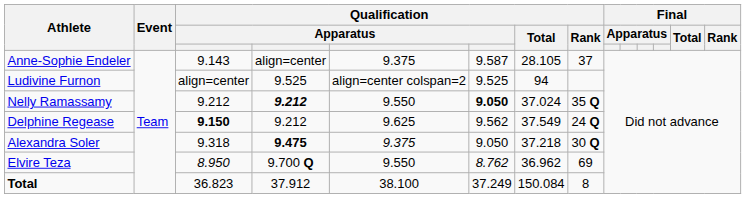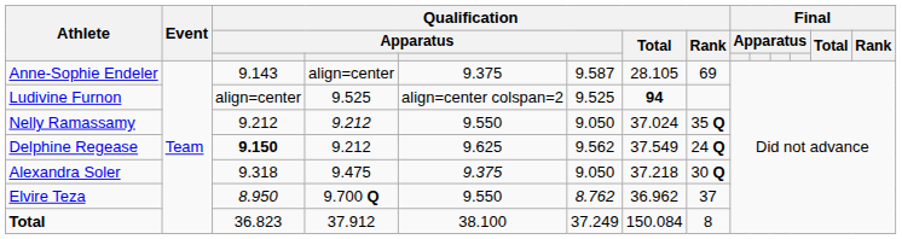Anne-Sophie Endeler | Qualification / Rank: 37 -> 69
Ludivine Furnon | Qualification / Total: normal -> bold
Nelly Ramassamy | column 4: bold -> normal
Nelly Ramassamy | column 6: bold -> normal
Alexandra Soler | column 4: bold -> normal
Elvire Teza | Qualification / Rank: 69 -> 37
